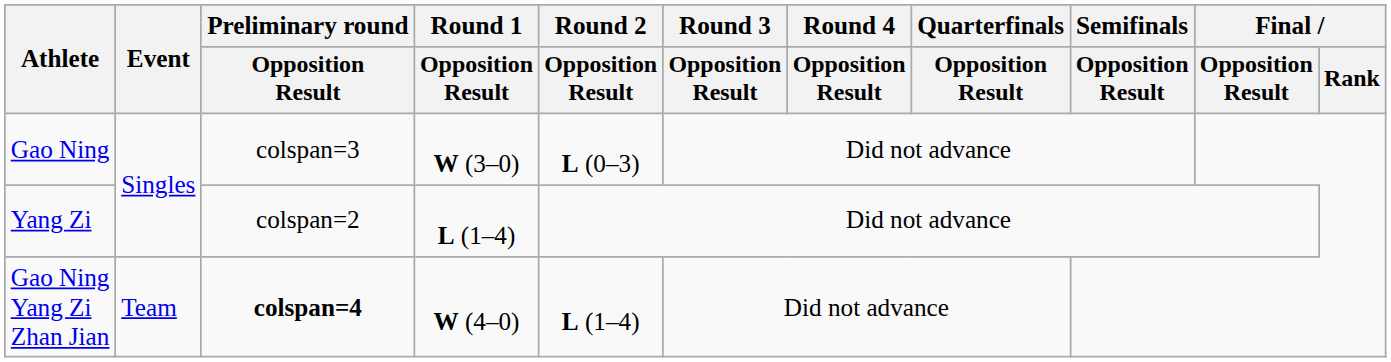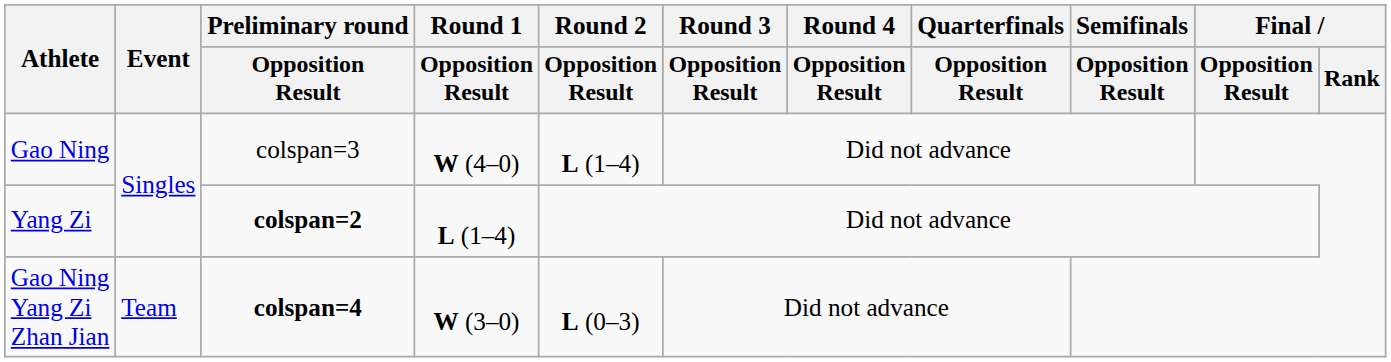Gao Ning | Round 1 / Opposition Result: W (3–0) -> W (4–0)
Gao Ning | Round 2 / Opposition Result: L (0–3) -> L (1–4)
Yang Zi | Preliminary round / Opposition Result: normal -> bold
Gao Ning Yang Zi Zhan Jian | Round 1 / Opposition Result: W (4–0) -> W (3–0)
Gao Ning Yang Zi Zhan Jian | Round 2 / Opposition Result: L (1–4) -> L (0–3)
